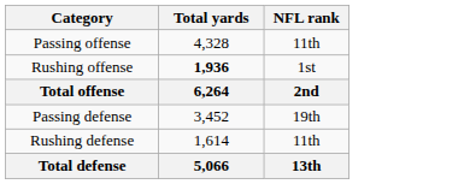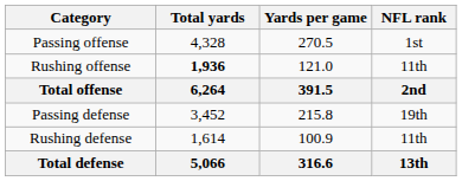+ column: Yards per game | 270.5 | 121.0 | 391.5 | 215.8 | 100.9 | 316.6
Passing offense | NFL rank: 11th -> 1st
Rushing offense | NFL rank: 1st -> 11th
